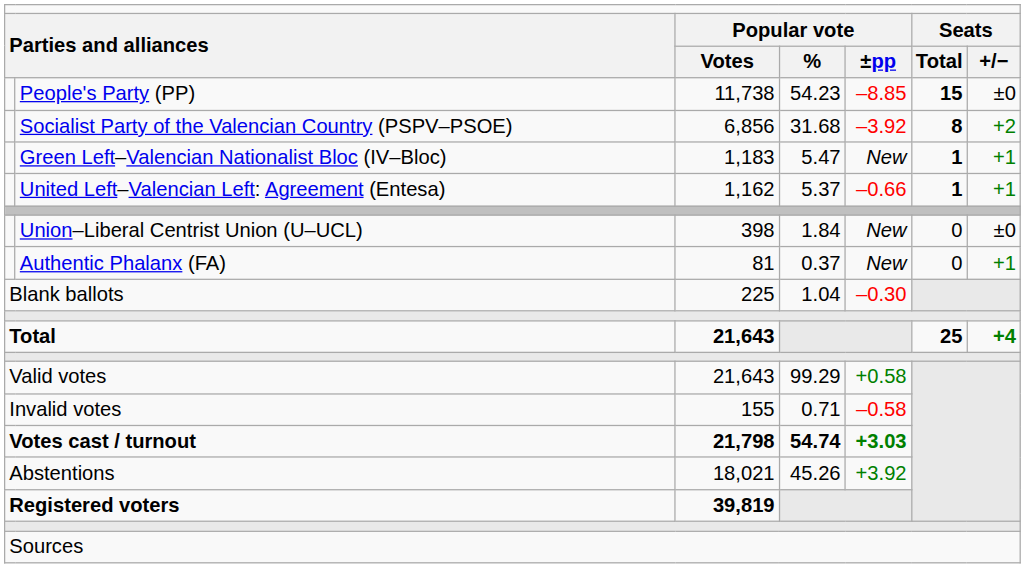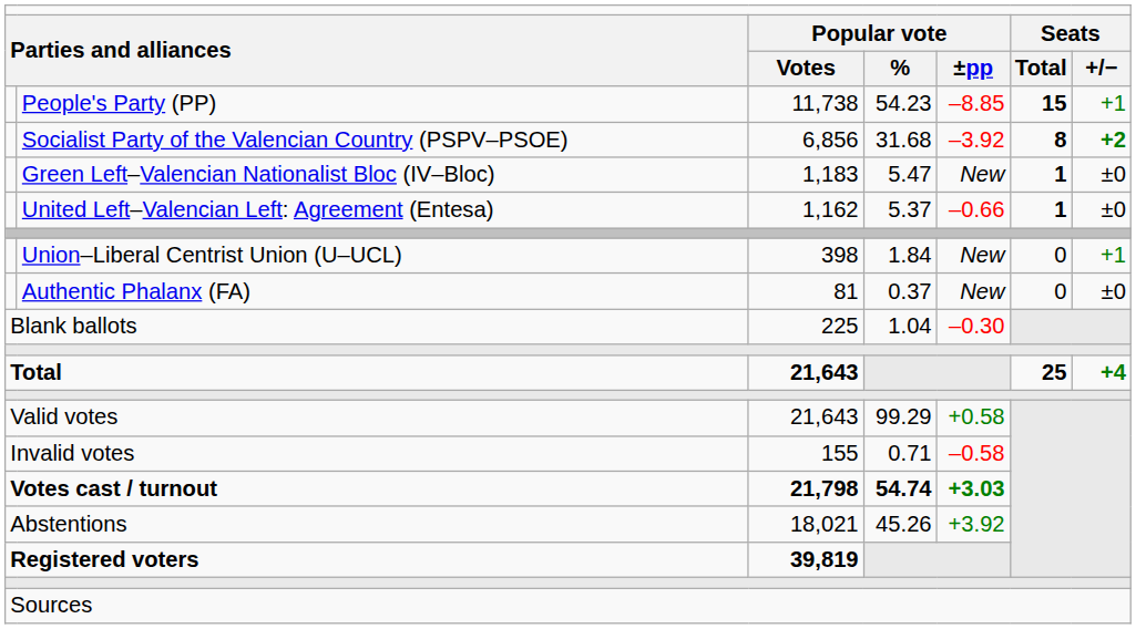People's Party (PP) | column 7: ±0 -> +1
Socialist Party of the Valencian Country (PSPV–PSOE) | column 7: normal -> bold
Green Left–Valencian Nationalist Bloc (IV–Bloc) | column 7: +1 -> ±0
United Left–Valencian Left: Agreement (Entesa) | column 7: +1 -> ±0
Union–Liberal Centrist Union (U–UCL) | column 7: ±0 -> +1
Authentic Phalanx (FA) | column 7: +1 -> ±0
